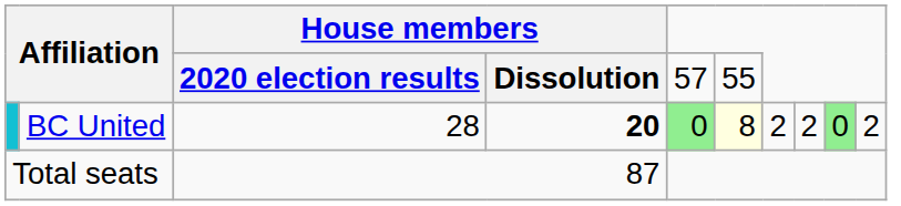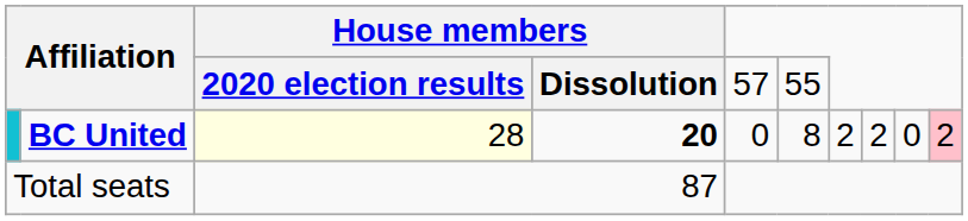row 3 | column 2: normal -> bold
row 3 | column 3: no background -> lightyellow background
row 3 | column 5: lightgreen background -> no background
row 3 | column 6: lightyellow background -> no background
row 3 | column 9: lightgreen background -> no background
row 3 | column 10: no background -> pink background
